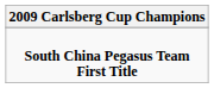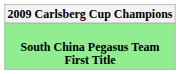row 2 | column 1: no background -> lightgreen background
